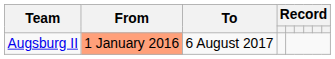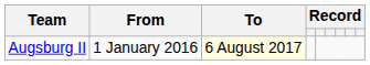Augsburg II | From: lightsalmon background -> no background
Augsburg II | To: no background -> lightyellow background
